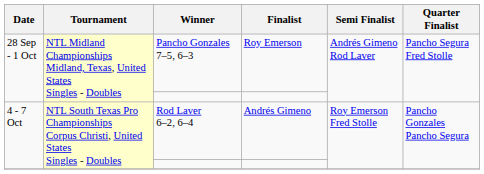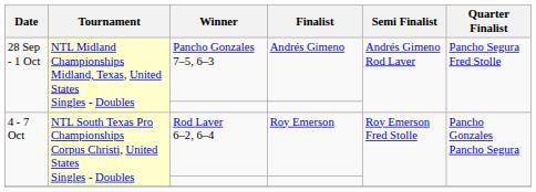Pancho Gonzales 7–5, 6–3 | Finalist: Roy Emerson -> Andrés Gimeno
Rod Laver 6–2, 6–4 | Finalist: Andrés Gimeno -> Roy Emerson
